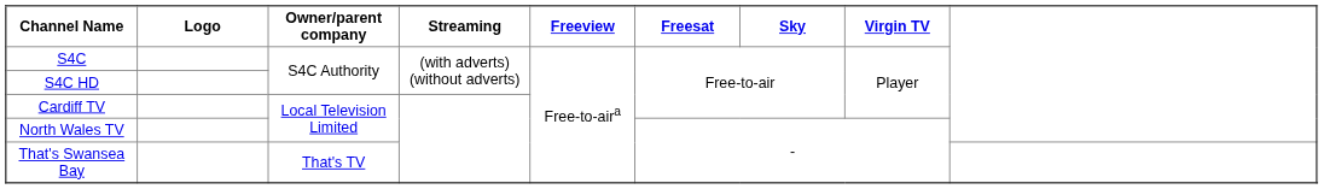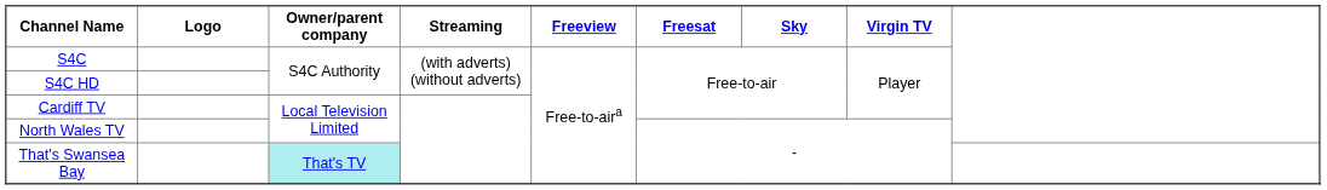That's Swansea Bay | Owner/parent company: no background -> paleturquoise background
